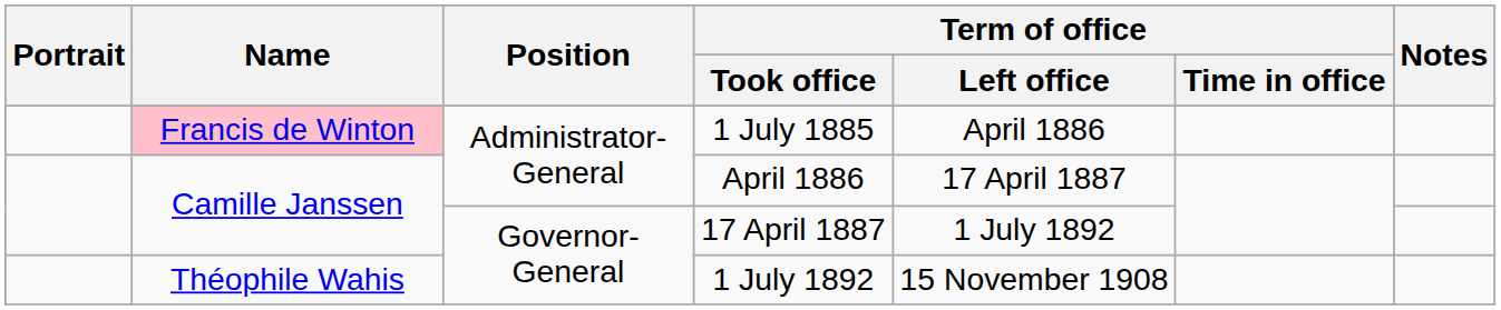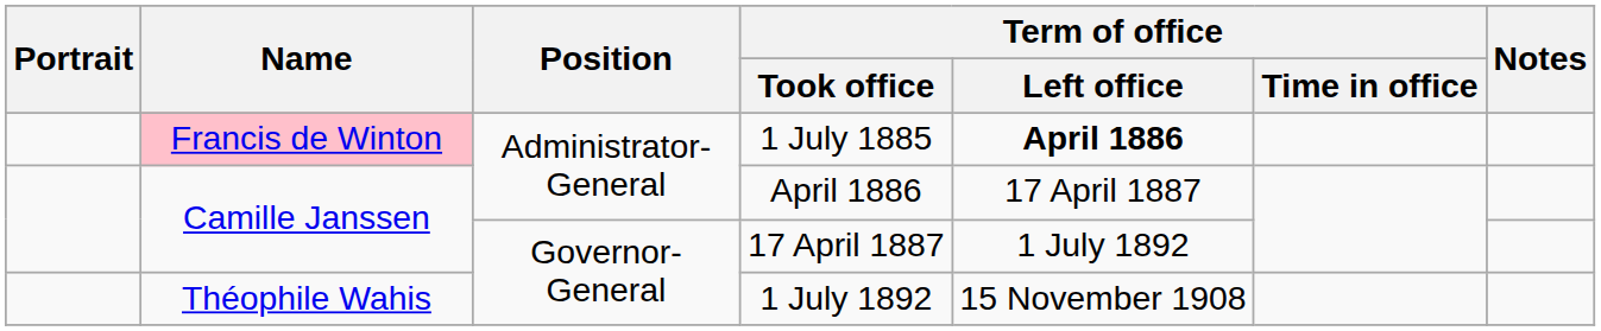1 July 1885 | Term of office / Left office: normal -> bold
